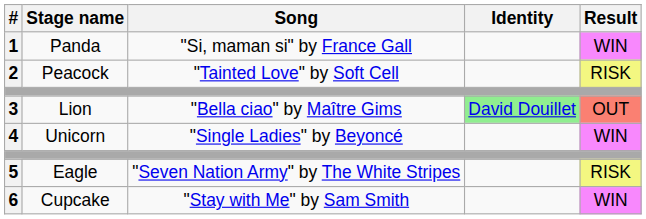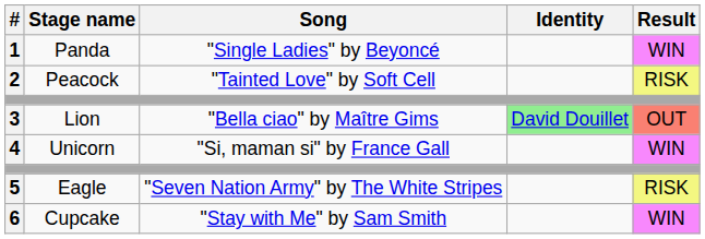1 | Song: "Si, maman si" by France Gall -> "Single Ladies" by Beyoncé
4 | Song: "Single Ladies" by Beyoncé -> "Si, maman si" by France Gall
